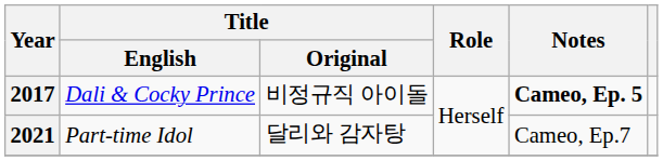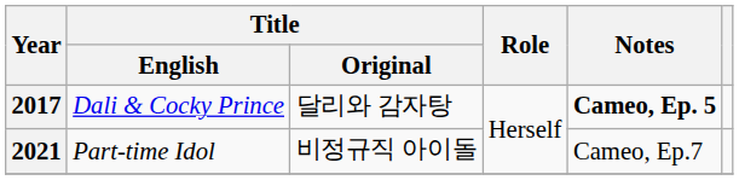2017 | Title / Original: 비정규직 아이돌 -> 달리와 감자탕
2021 | Title / Original: 달리와 감자탕 -> 비정규직 아이돌
